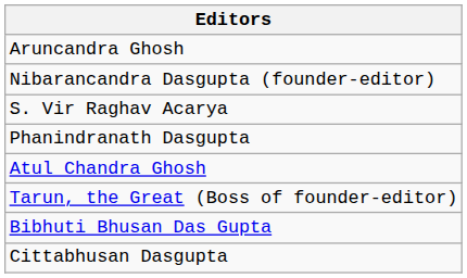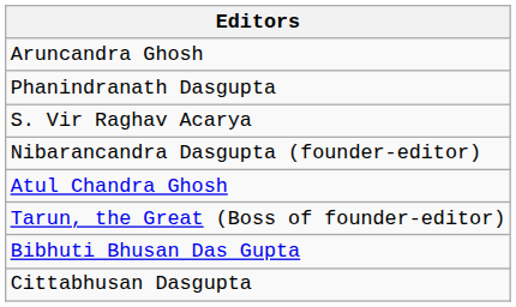row 3 | column 1: Nibarancandra Dasgupta (founder-editor) -> Phanindranath Dasgupta
row 5 | column 1: Phanindranath Dasgupta -> Nibarancandra Dasgupta (founder-editor)
